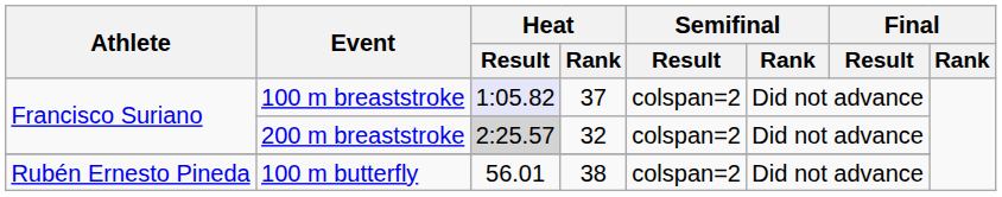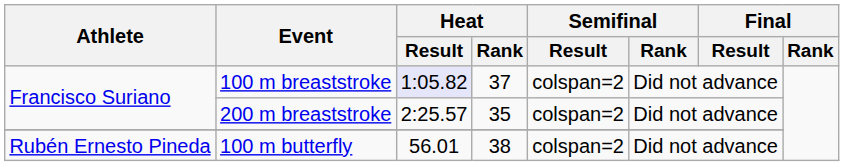200 m breaststroke | Heat / Result: lightgrey background -> no background
200 m breaststroke | Heat / Rank: 32 -> 35
